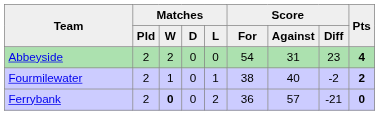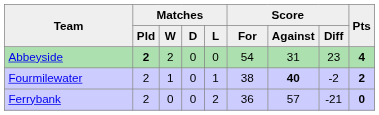Abbeyside | Matches / Pld: normal -> bold
Fourmilewater | Score / Against: normal -> bold
Ferrybank | Matches / W: bold -> normal
